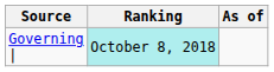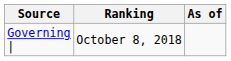row 2 | Ranking: paleturquoise background -> no background
